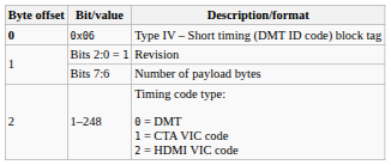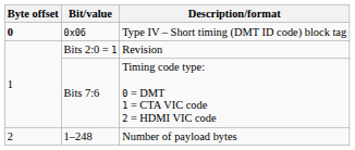Bits 7:6 | Description/format: Number of payload bytes -> Timing code type: 0 = DMT 1 = CTA VIC code 2 = HDMI VIC code
1–248 | Description/format: Timing code type: 0 = DMT 1 = CTA VIC code 2 = HDMI VIC code -> Number of payload bytes
